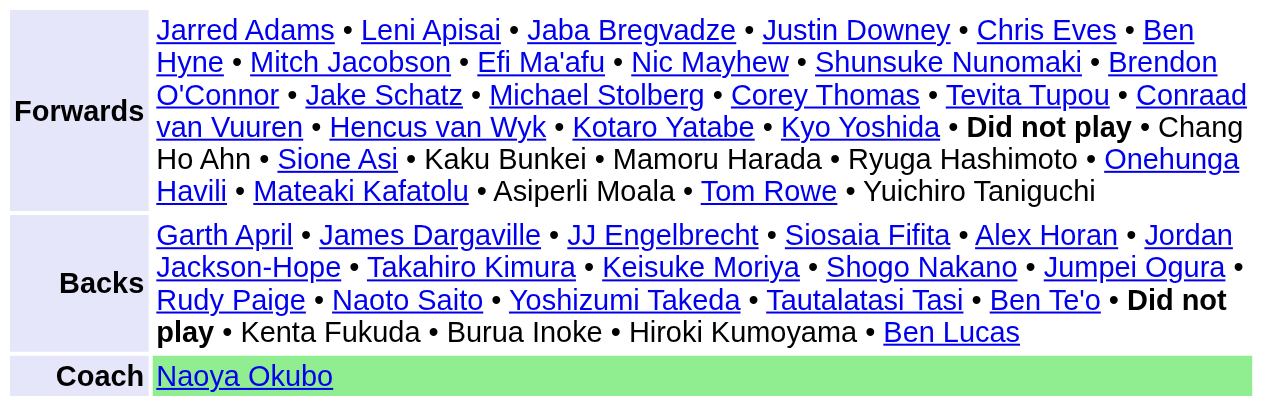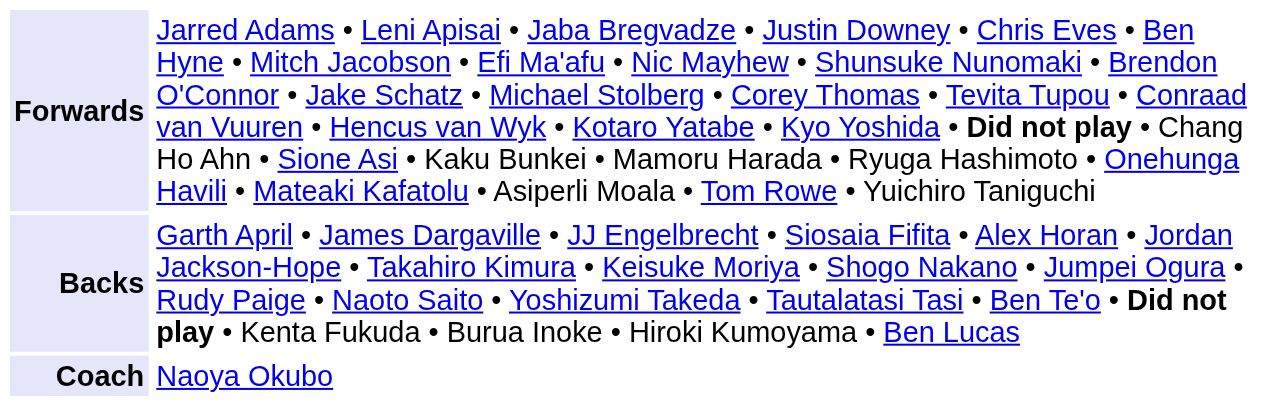Coach | column 2: lightgreen background -> no background
